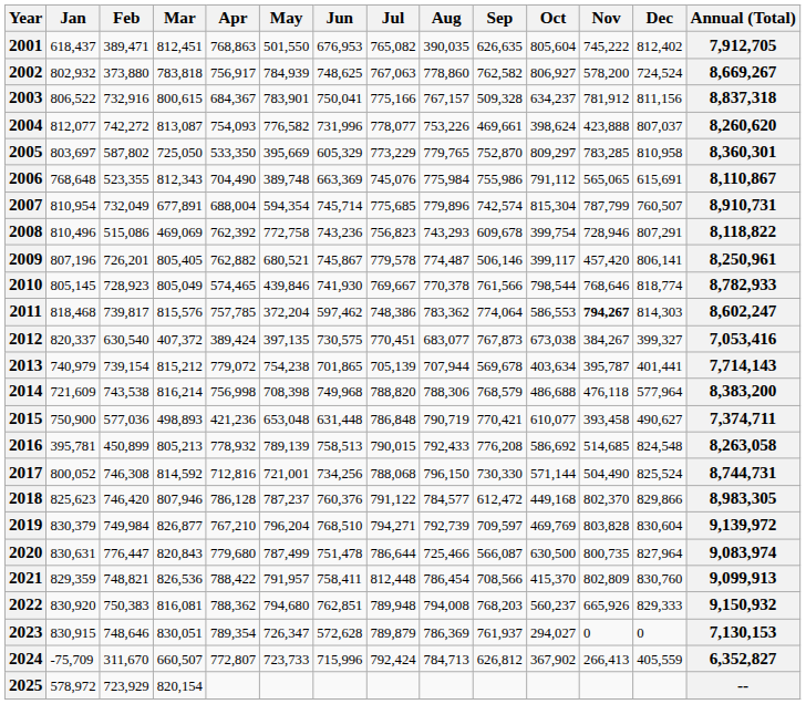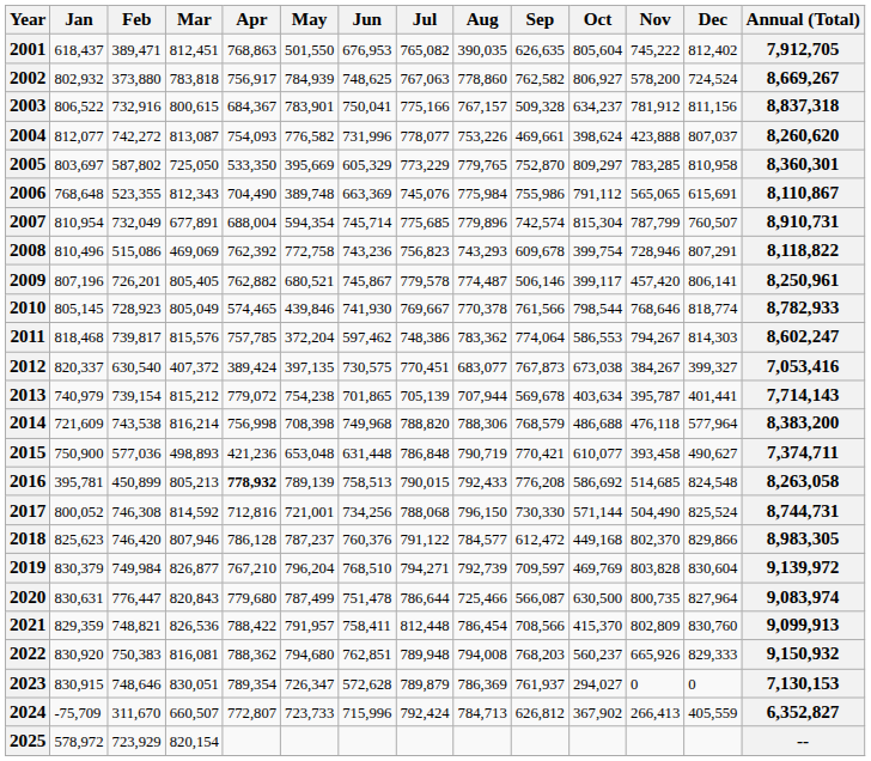2011 | Nov: bold -> normal
2016 | Apr: normal -> bold
